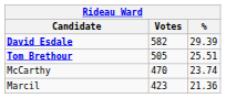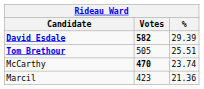David Esdale | Votes: normal -> bold
McCarthy | Votes: normal -> bold
